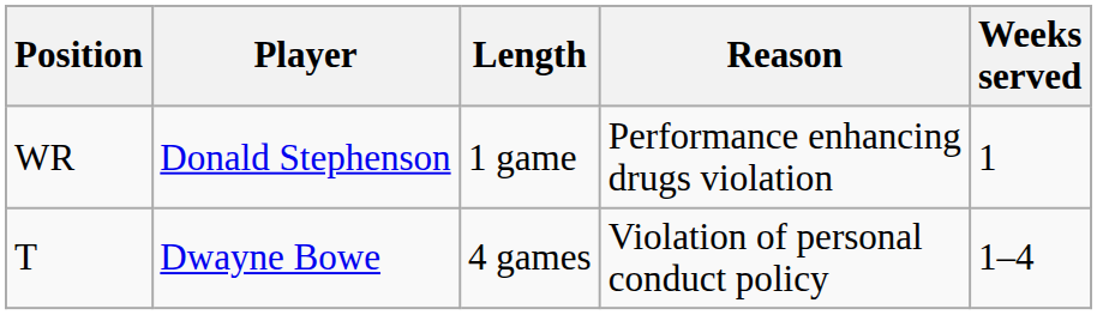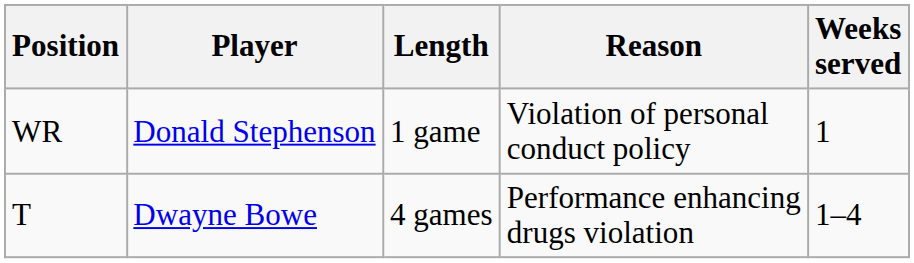WR | Reason: Performance enhancing drugs violation -> Violation of personal conduct policy
T | Reason: Violation of personal conduct policy -> Performance enhancing drugs violation
